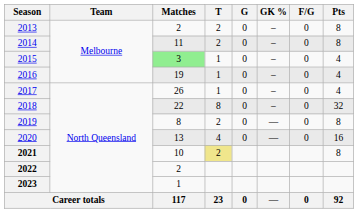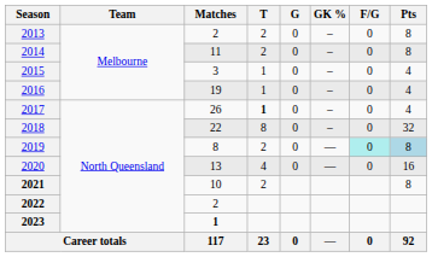2015 | Matches: lightgreen background -> no background
2017 | T: normal -> bold
2019 | F/G: no background -> paleturquoise background
2019 | Pts: no background -> lightblue background
2021 | T: khaki background -> no background
2023 | Matches: normal -> bold
